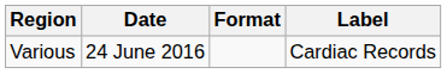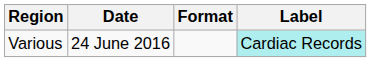Various | Label: no background -> paleturquoise background
